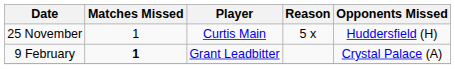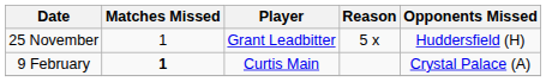25 November | Player: Curtis Main -> Grant Leadbitter
9 February | Player: Grant Leadbitter -> Curtis Main
